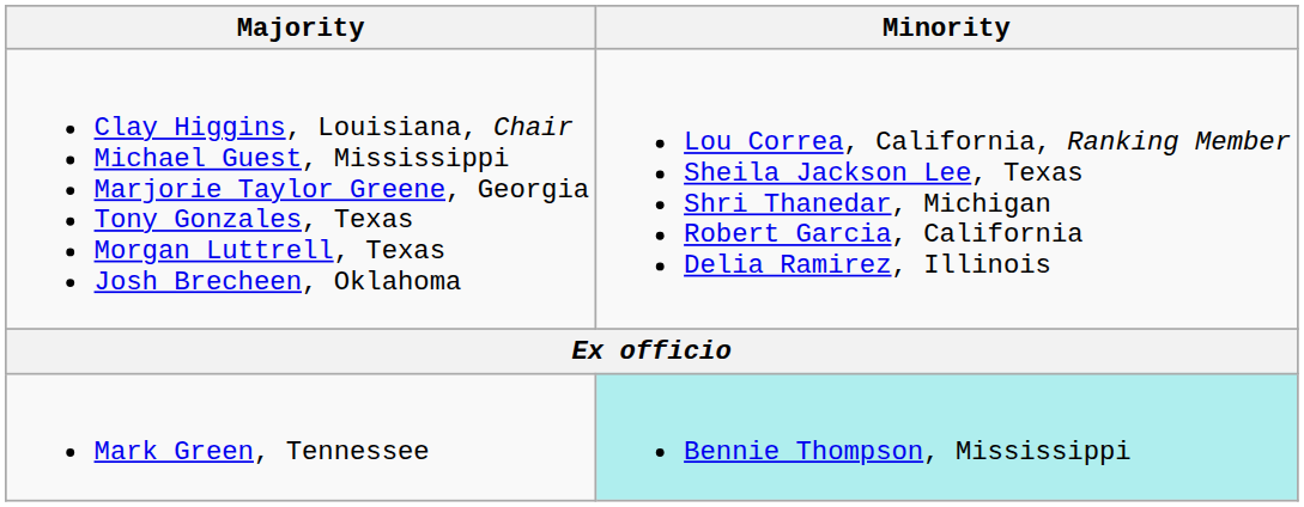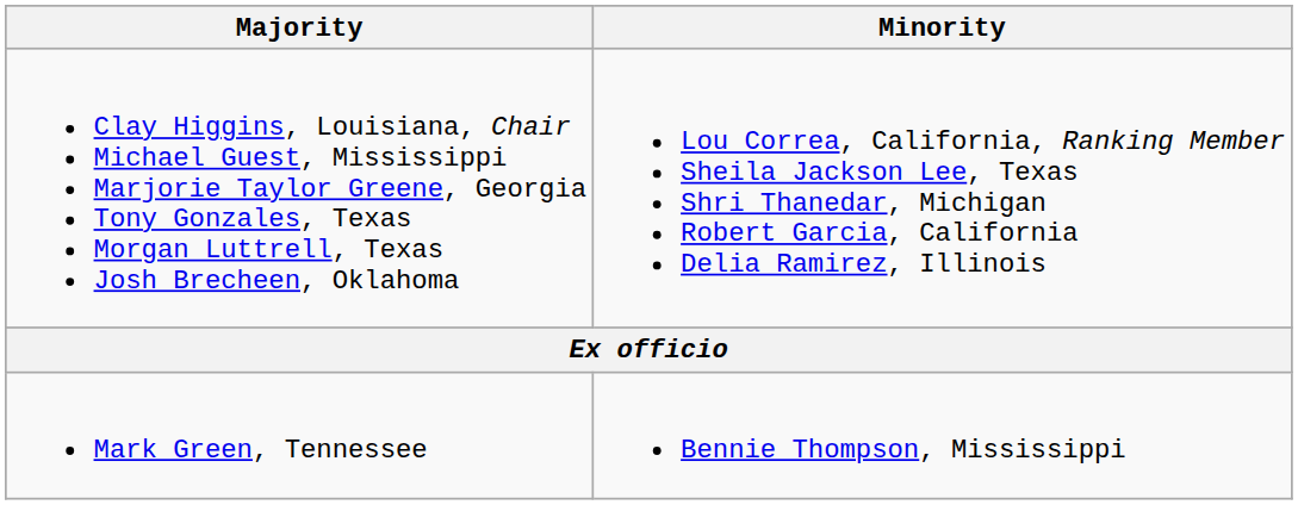Mark Green, Tennessee | Minority: paleturquoise background -> no background
